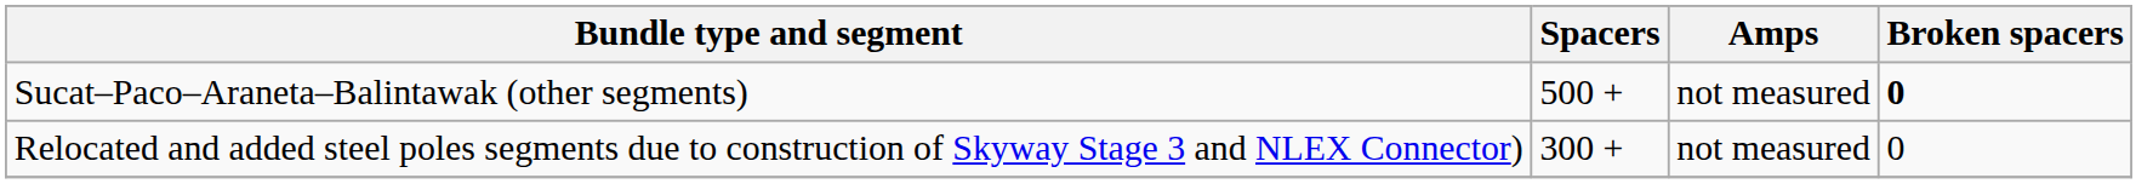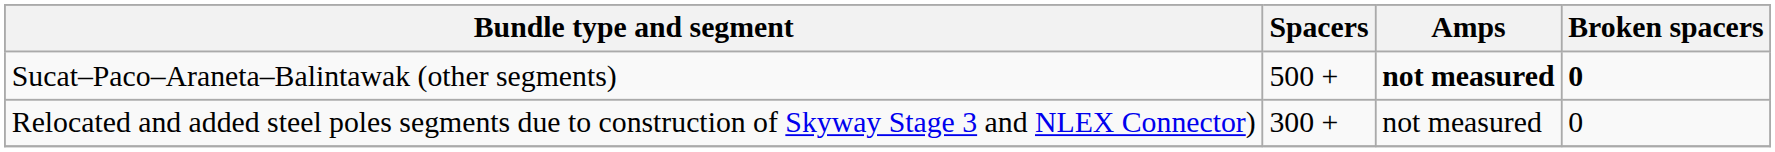Sucat–Paco–Araneta–Balintawak (other segments) | Amps: normal -> bold
